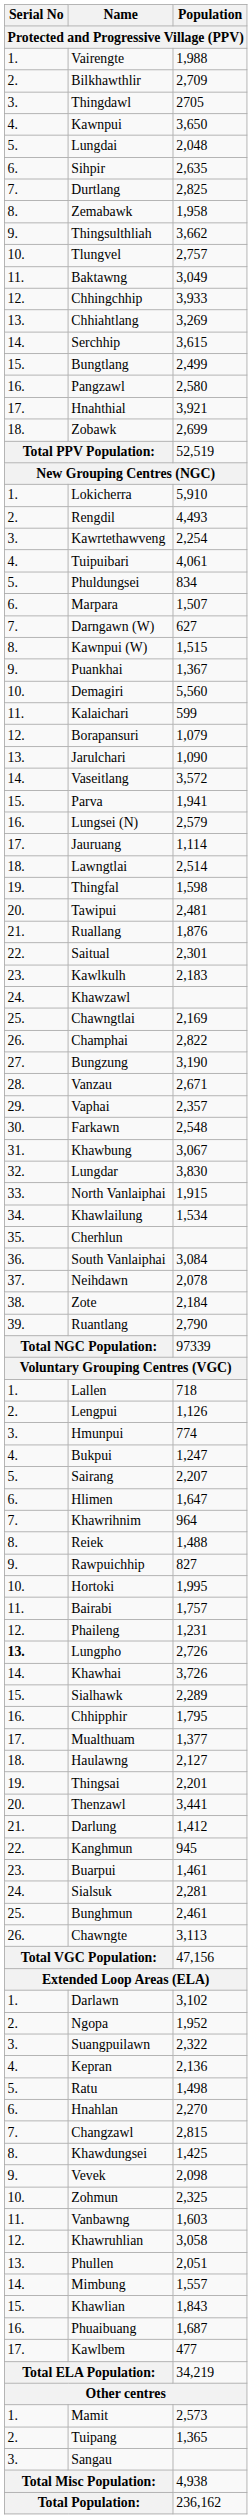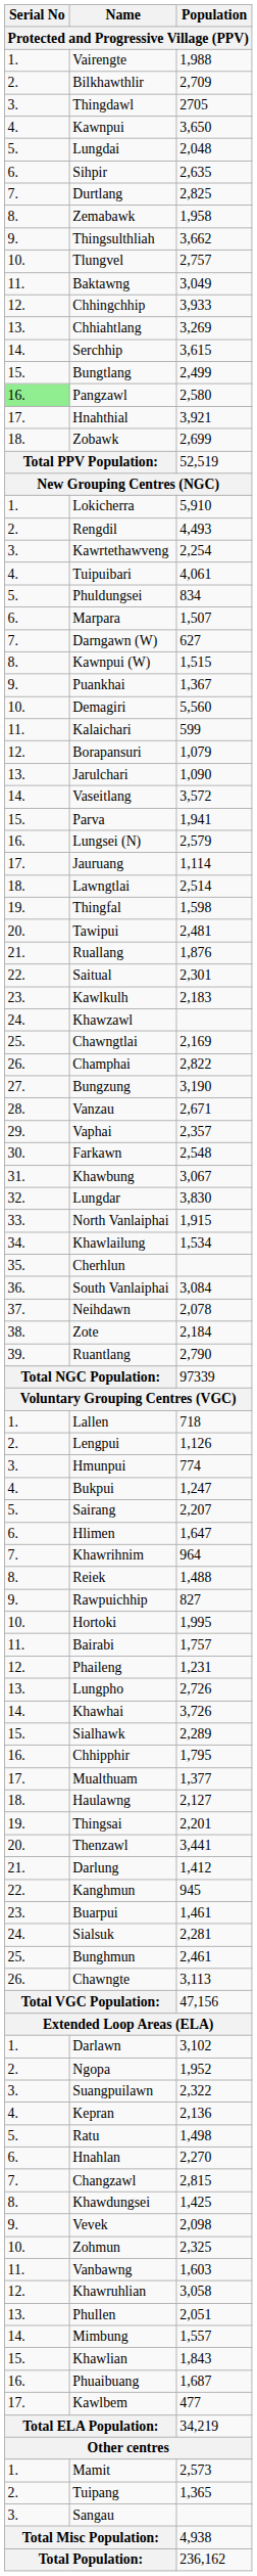Pangzawl | Serial No: no background -> lightgreen background
Lungpho | Serial No: bold -> normal
